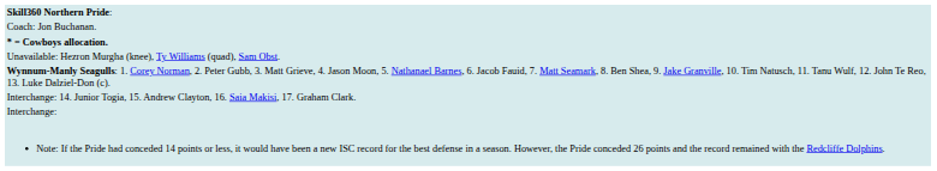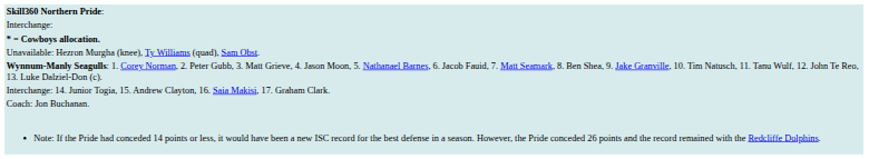row 2 | column 1: Coach: Jon Buchanan. -> Interchange:
row 7 | column 1: Interchange: -> Coach: Jon Buchanan.
